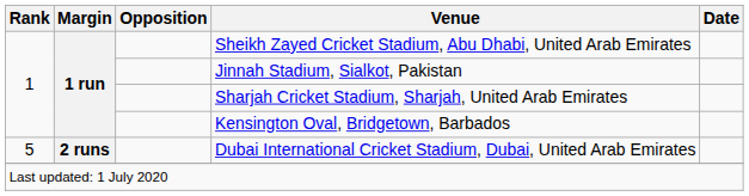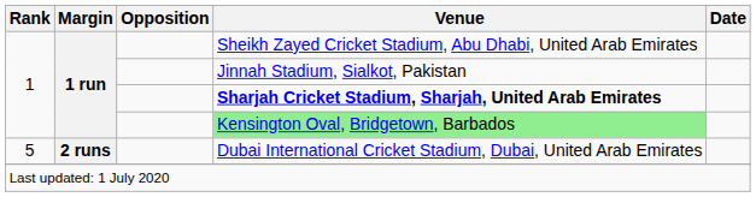Sharjah Cricket Stadium, Sharjah, United Arab Emirates | Venue: normal -> bold
Kensington Oval, Bridgetown, Barbados | Venue: no background -> lightgreen background
